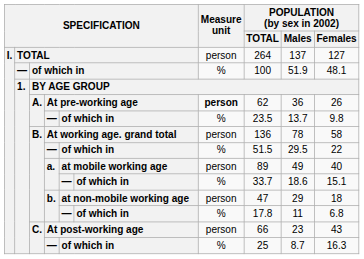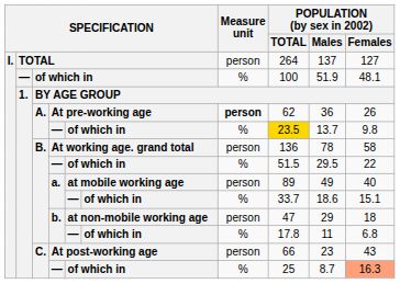A. / — | POPULATION (by sex in 2002) / TOTAL: no background -> gold background
C. / — | POPULATION (by sex in 2002) / Females: no background -> lightsalmon background
